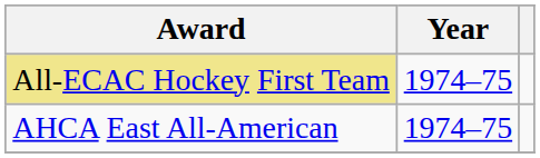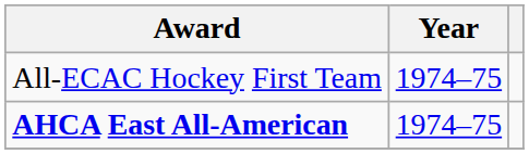row 2 | Award: khaki background -> no background
row 3 | Award: normal -> bold
